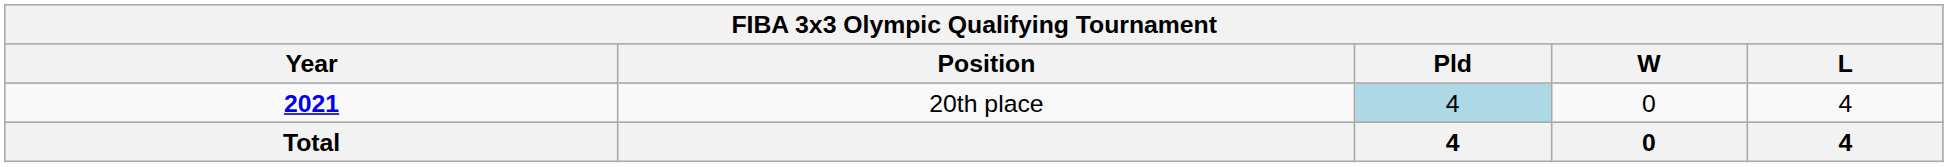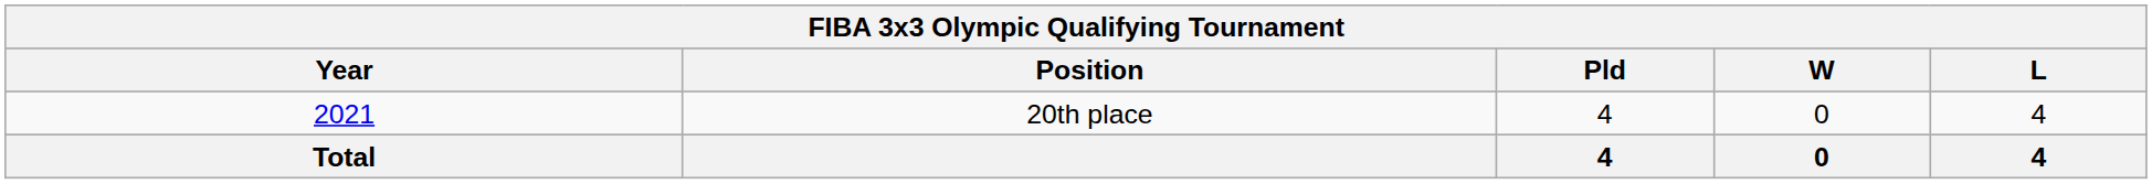20th place | Year: bold -> normal
20th place | Pld: lightblue background -> no background
